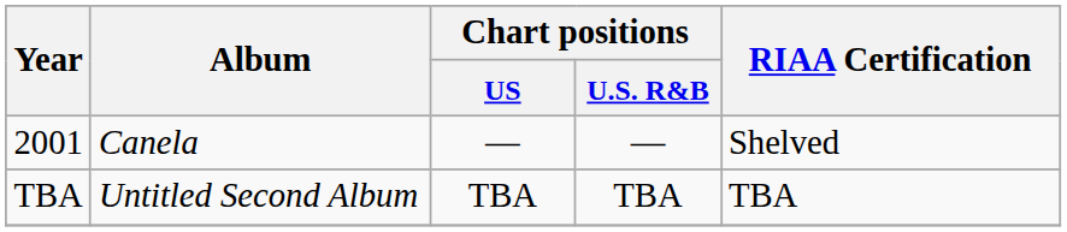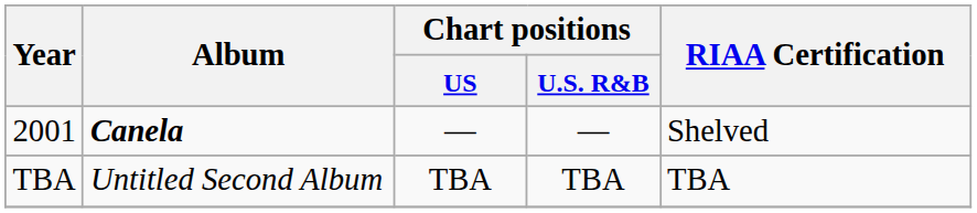2001 | Album: normal -> bold
